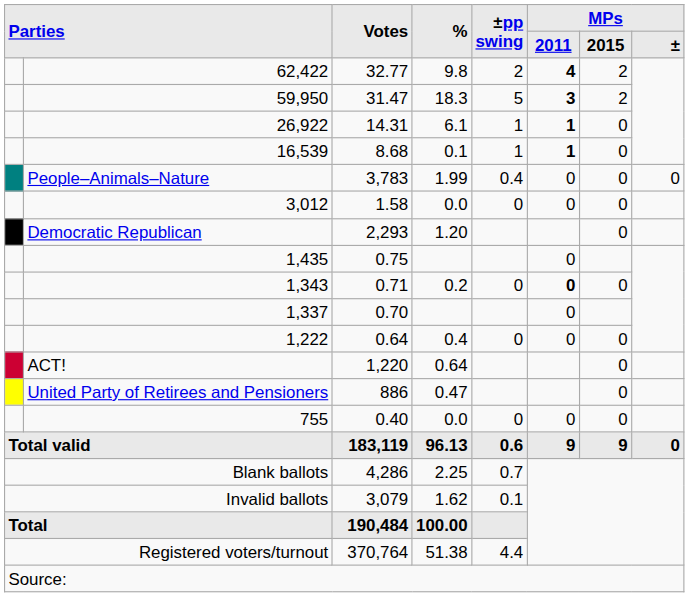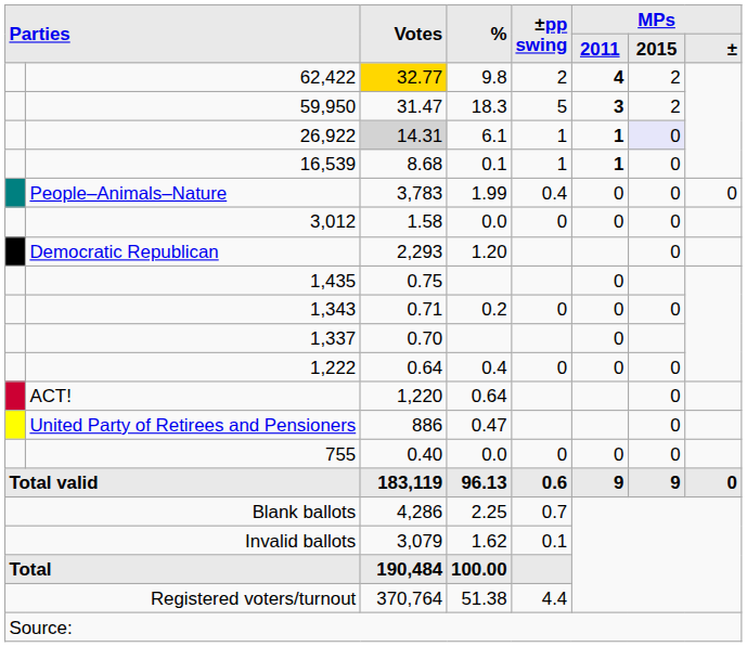62,422 | Votes: no background -> gold background
26,922 | Votes: no background -> lightgrey background
26,922 | MPs / 2015: no background -> lavender background
1,343 | MPs / 2011: bold -> normal
